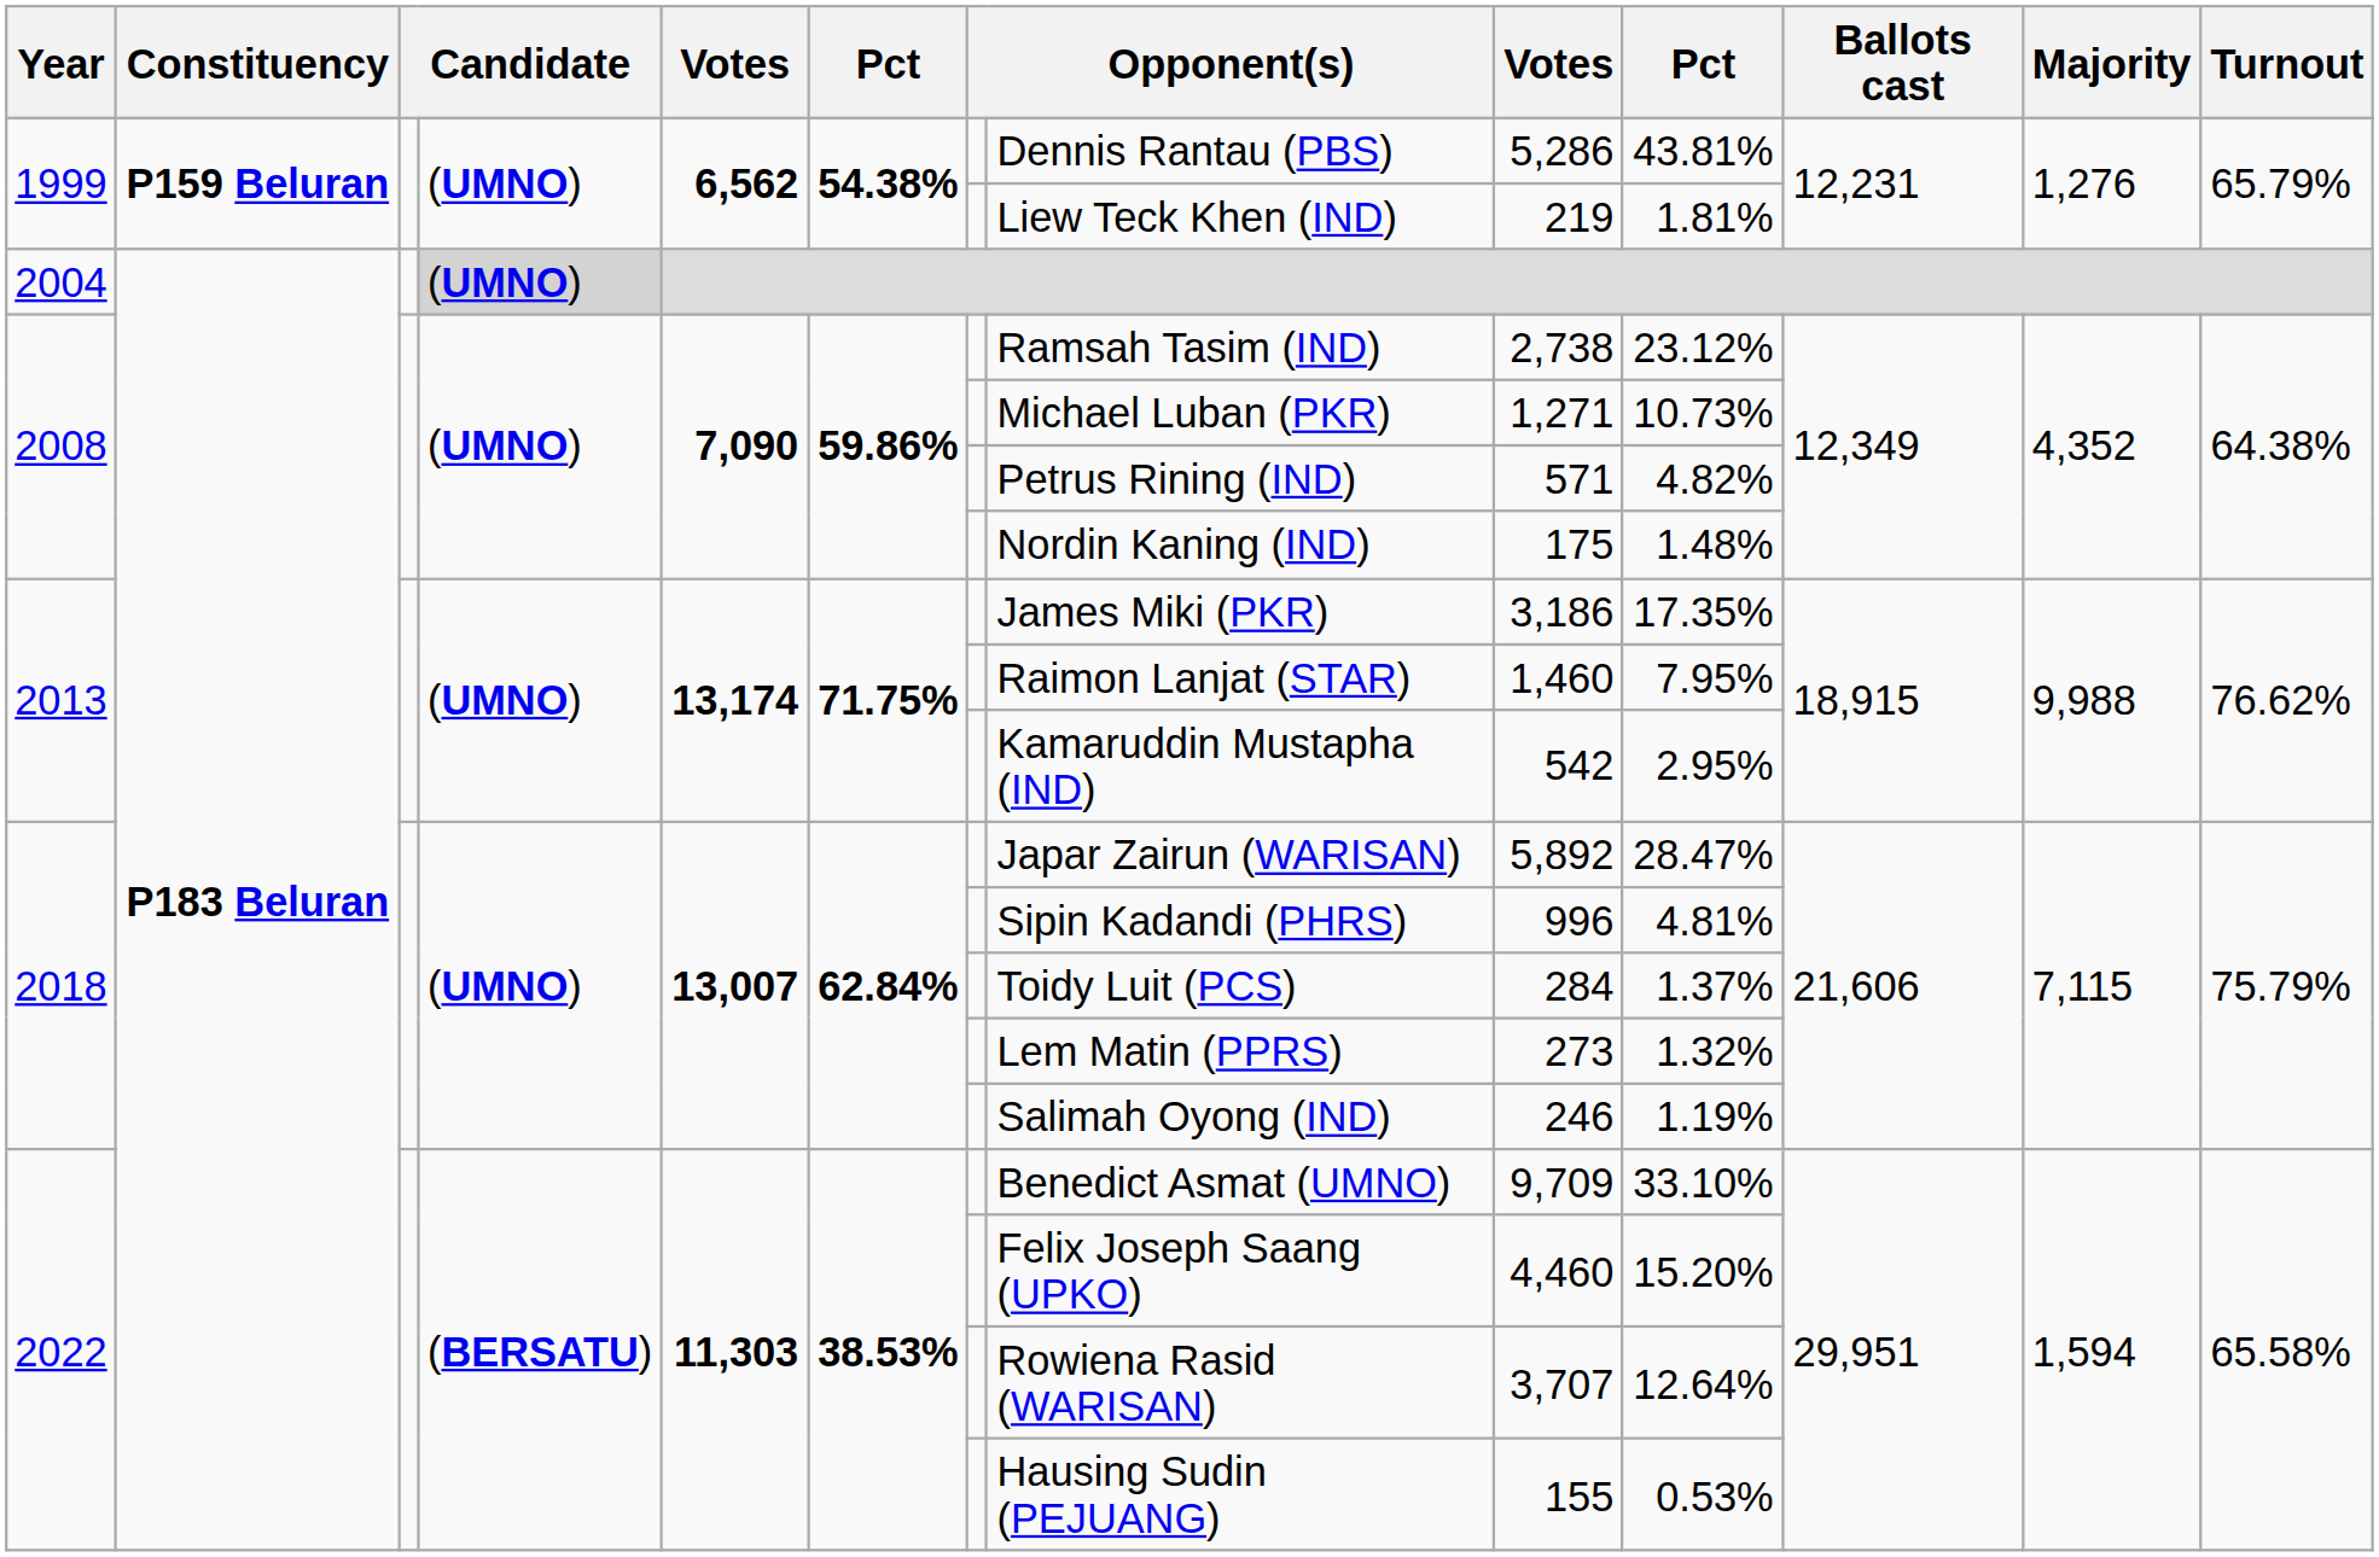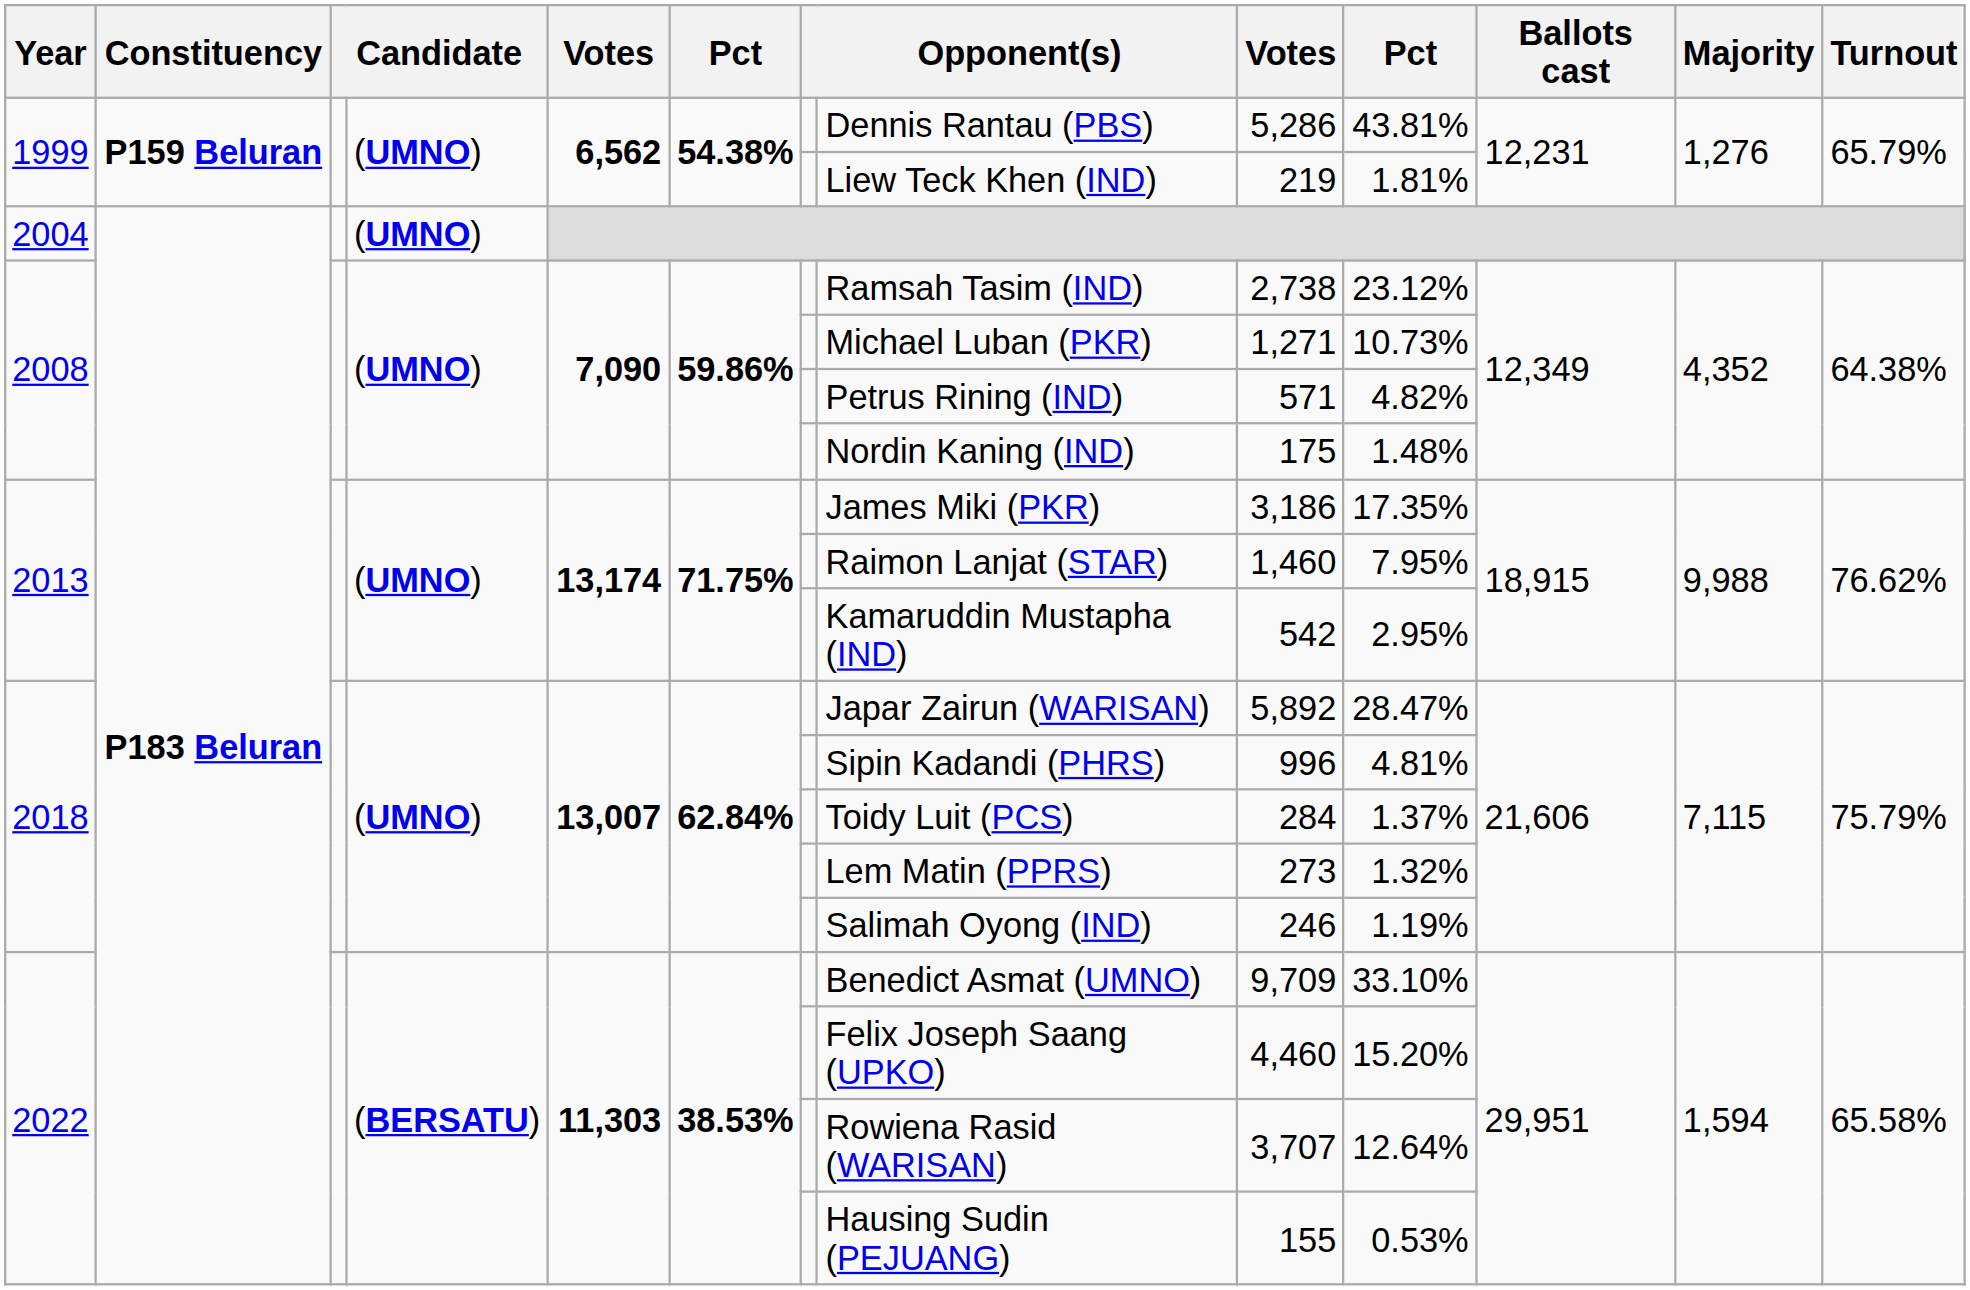2004 | column 4: lightgrey background -> no background
